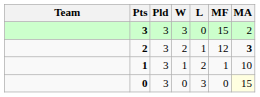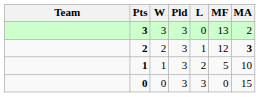columns swapped: Pld <-> W
row 2 | MF: 15 -> 13
row 4 | MF: 1 -> 5
row 5 | MA: lightyellow background -> no background
